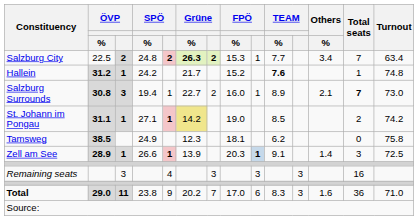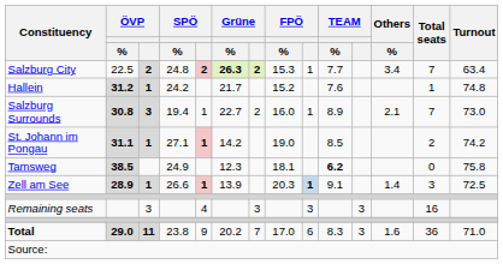Hallein | TEAM / %: bold -> normal
Salzburg Surrounds | Total seats: bold -> normal
St. Johann im Pongau | Grüne / %: khaki background -> no background
Tamsweg | TEAM / %: normal -> bold
